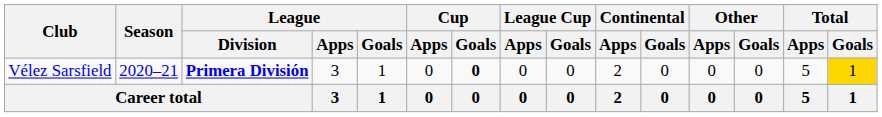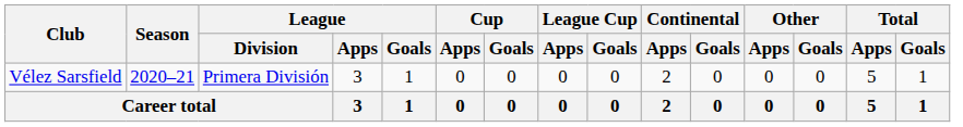Vélez Sarsfield | League / Division: bold -> normal
Vélez Sarsfield | Cup / Goals: bold -> normal
Vélez Sarsfield | Total / Goals: gold background -> no background
